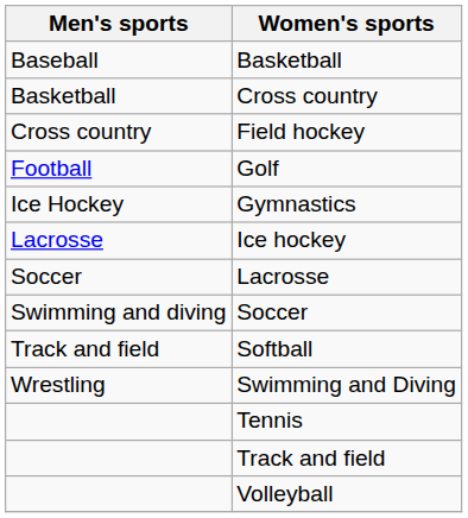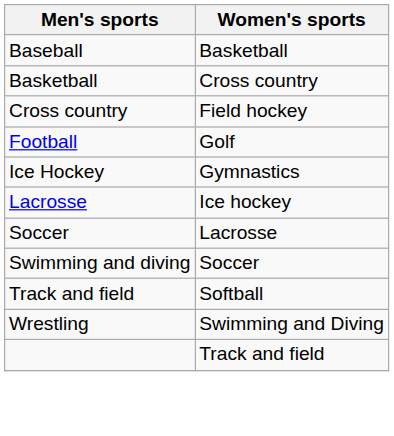- row: Tennis
- row: Volleyball
